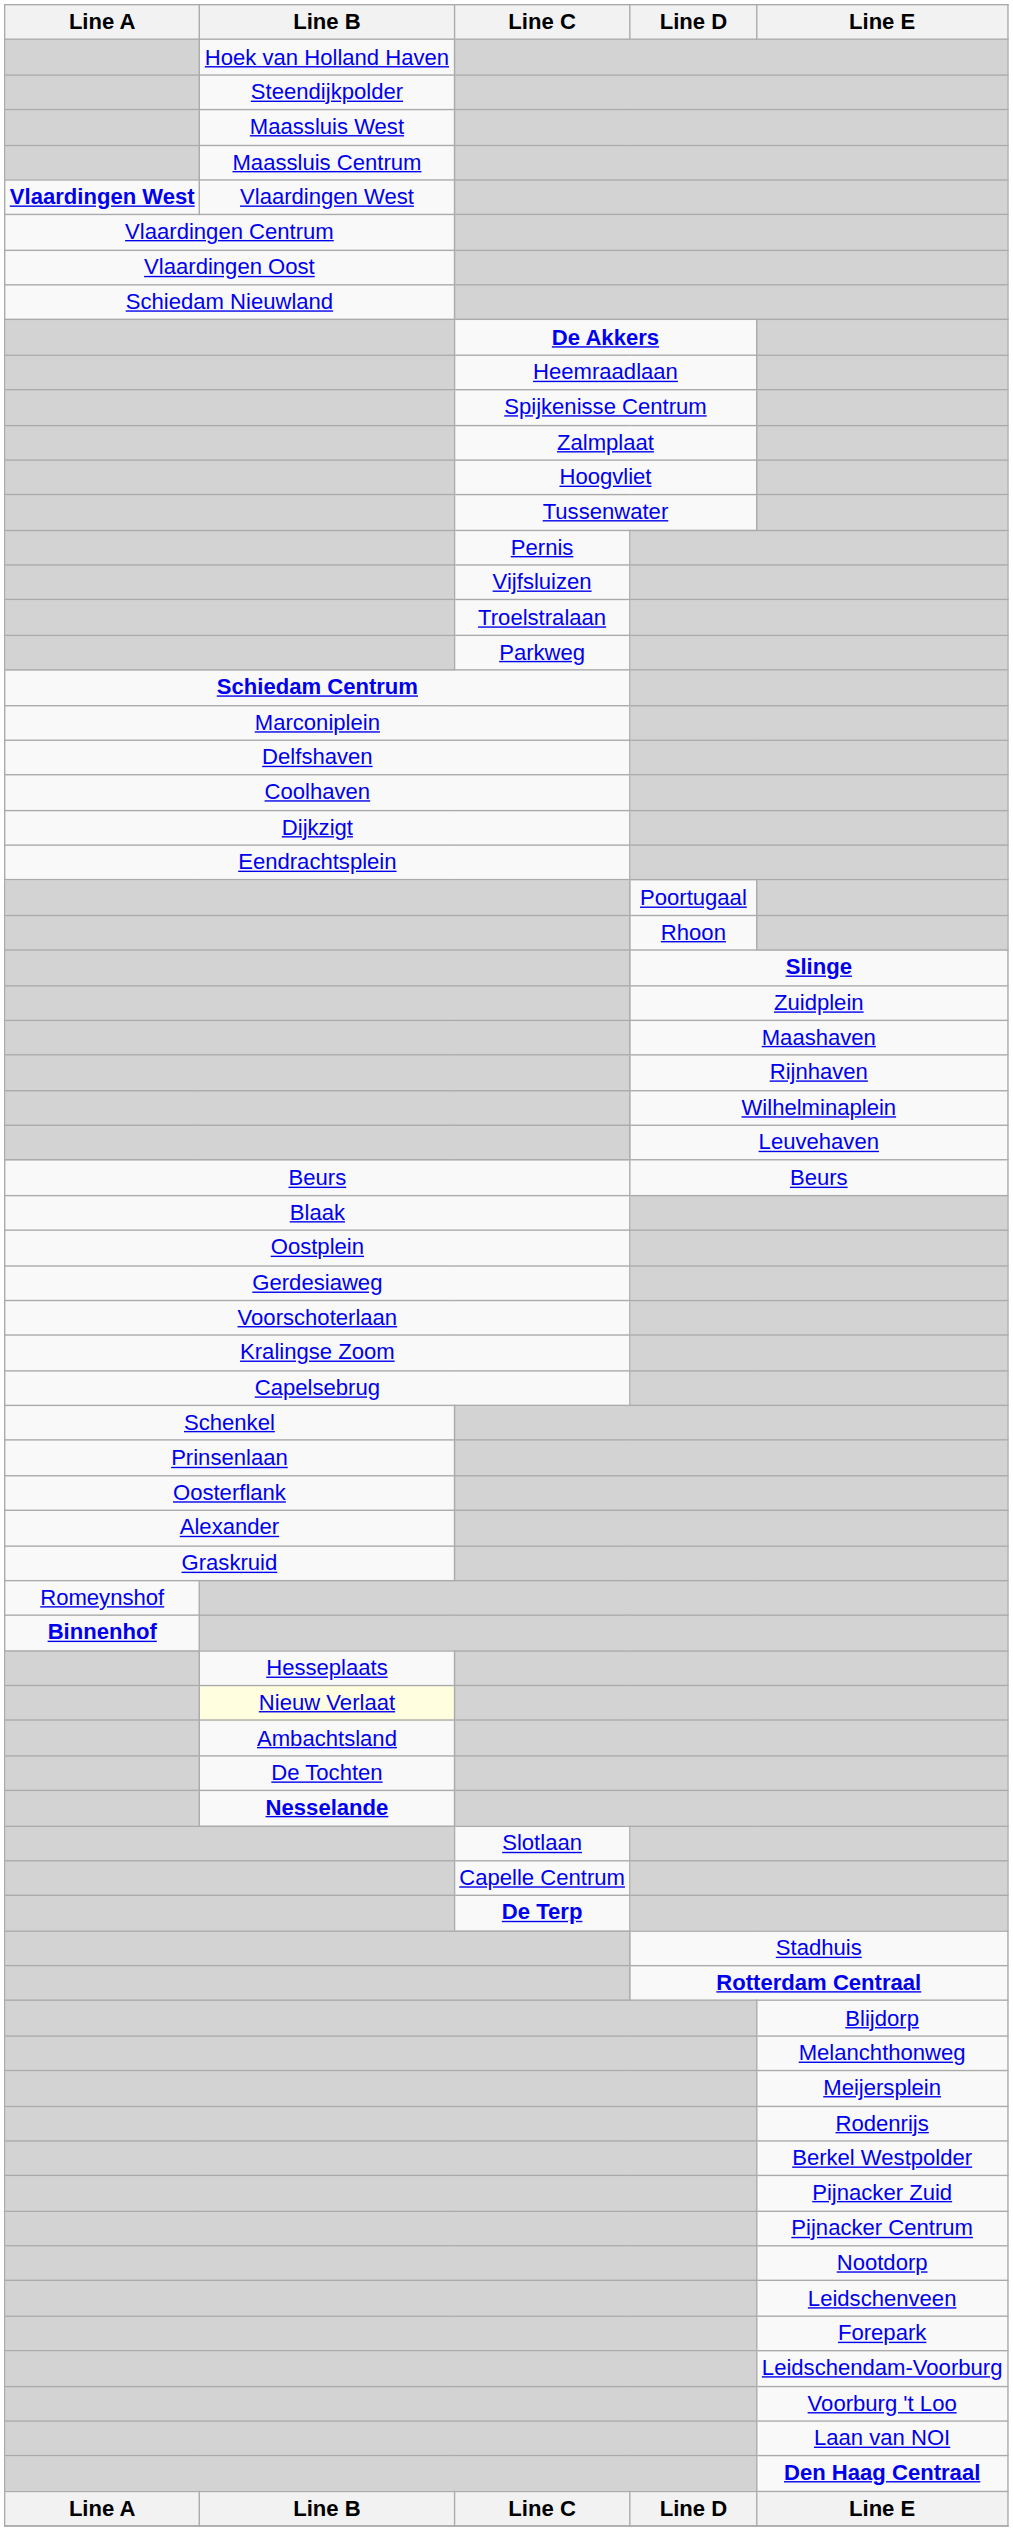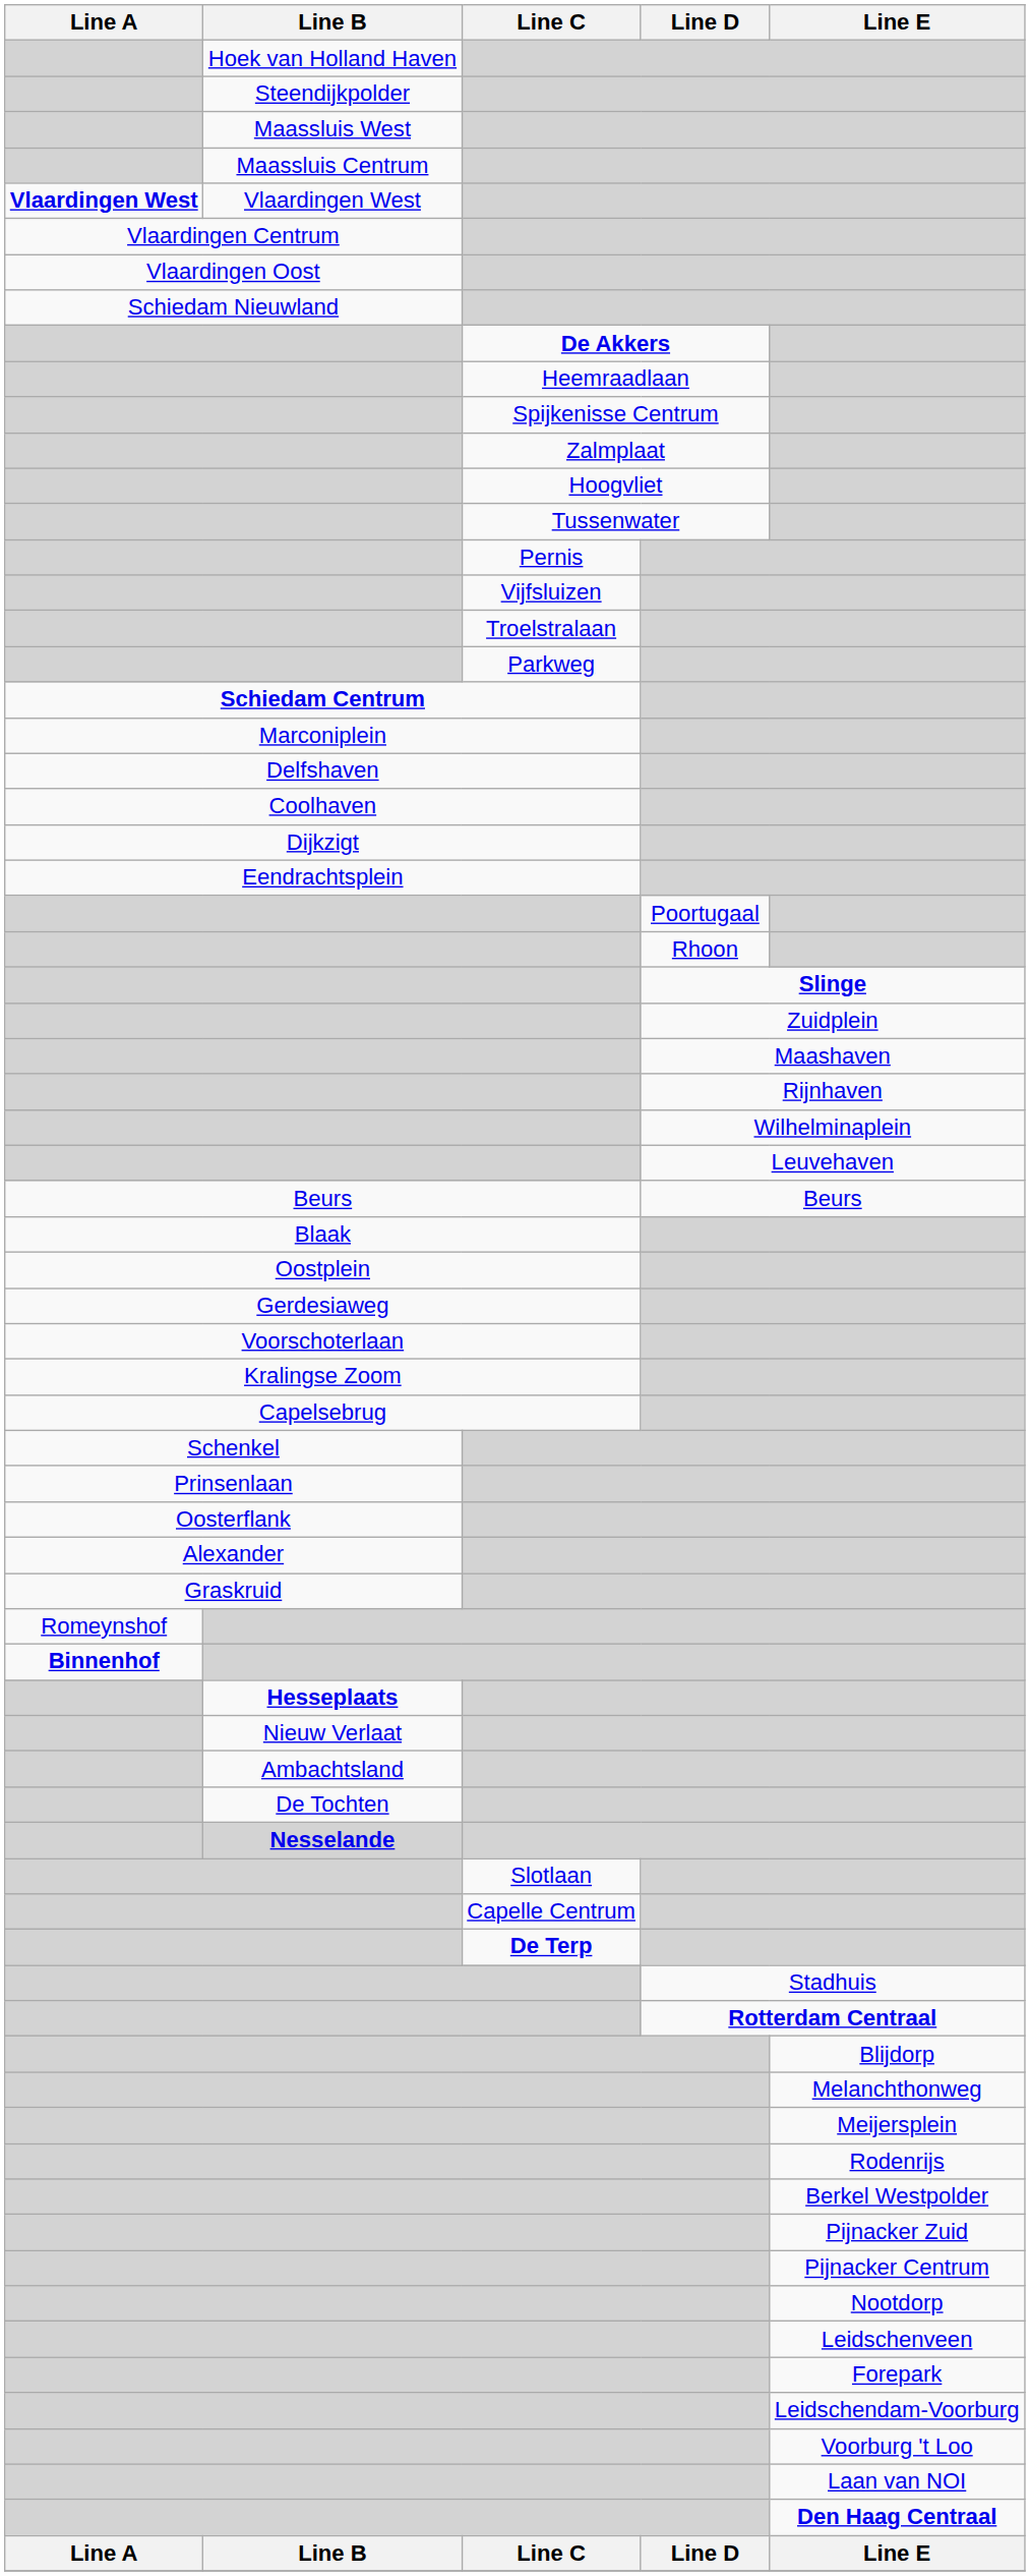Hesseplaats | Line B: normal -> bold
Nieuw Verlaat | Line B: lightyellow background -> no background
Nesselande | Line B: no background -> lightgrey background
